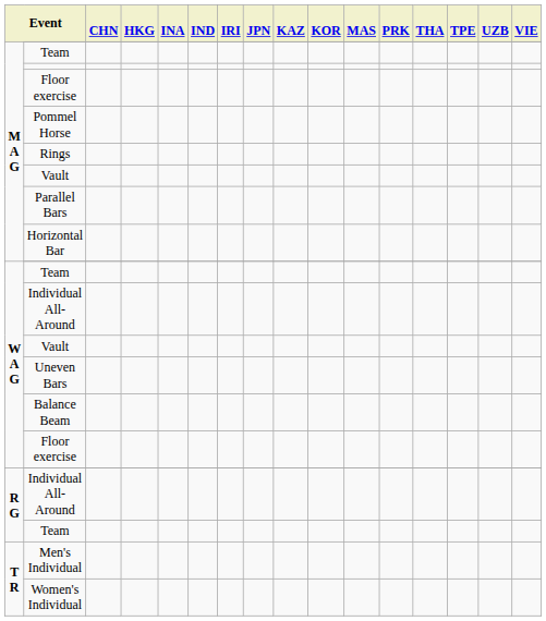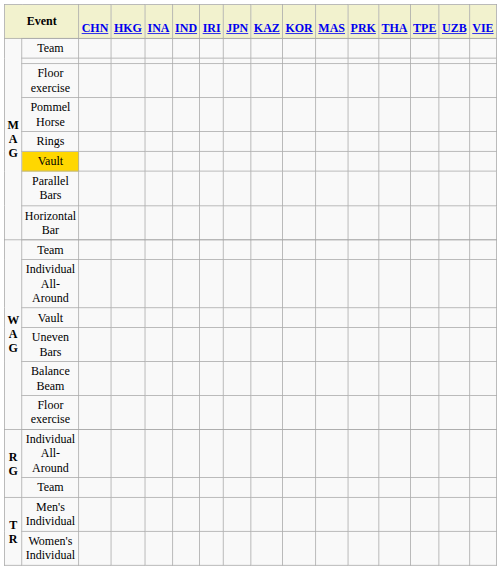M A G / Vault | column 2: no background -> gold background
